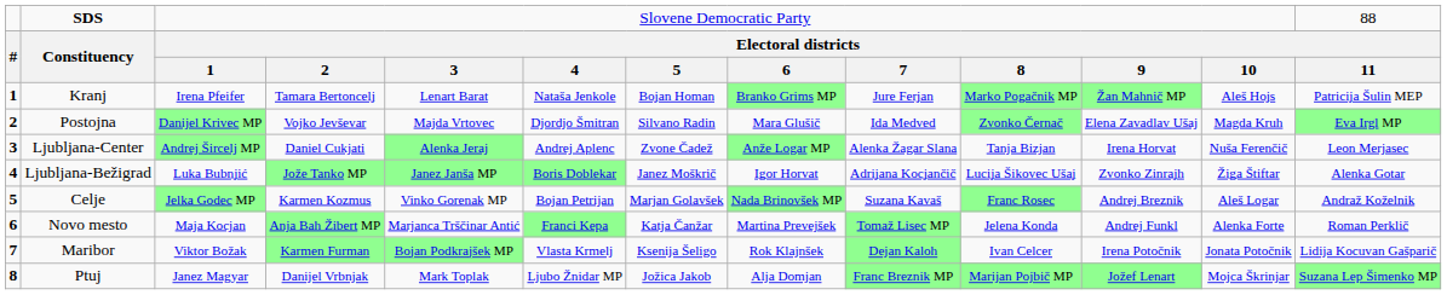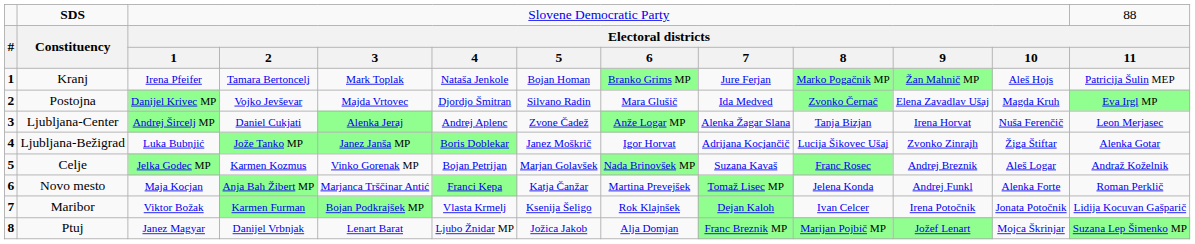Kranj | column 5: Lenart Barat -> Mark Toplak
Ptuj | column 5: Mark Toplak -> Lenart Barat
